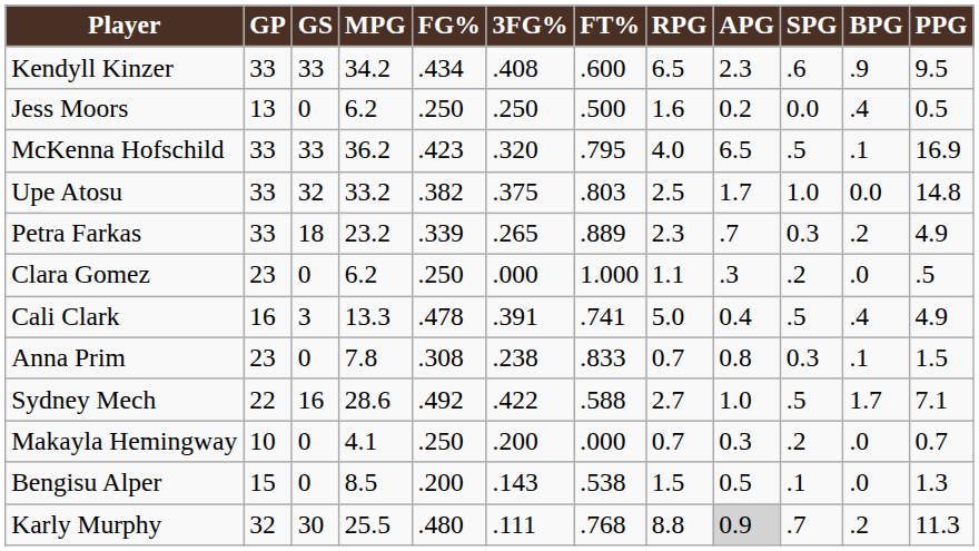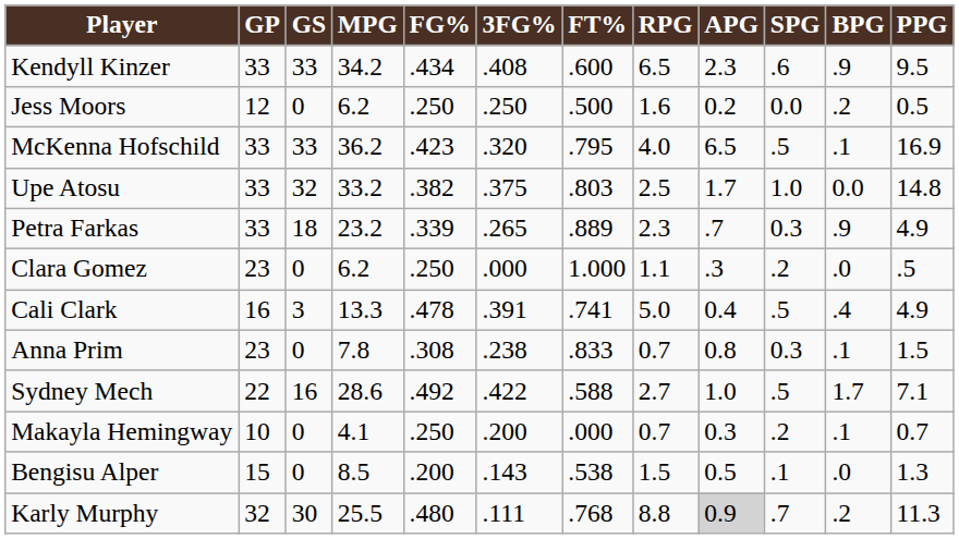Jess Moors | GP: 13 -> 12
Jess Moors | BPG: .4 -> .2
Petra Farkas | BPG: .2 -> .9
Makayla Hemingway | BPG: .0 -> .1
